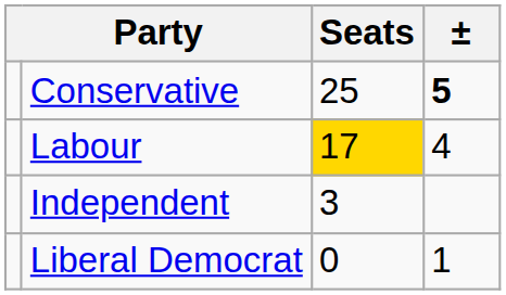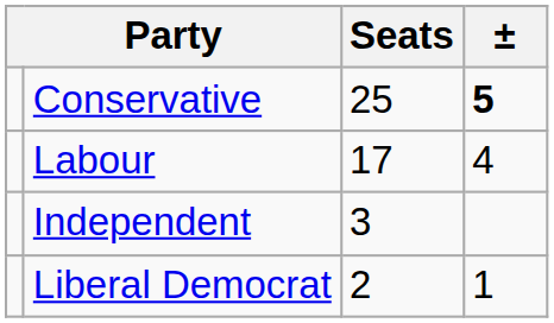Labour | Seats: gold background -> no background
Liberal Democrat | Seats: 0 -> 2
